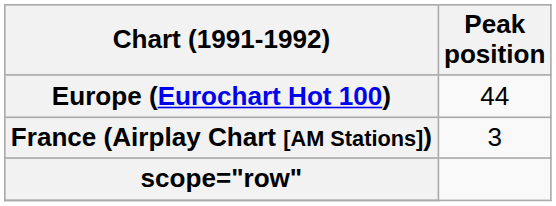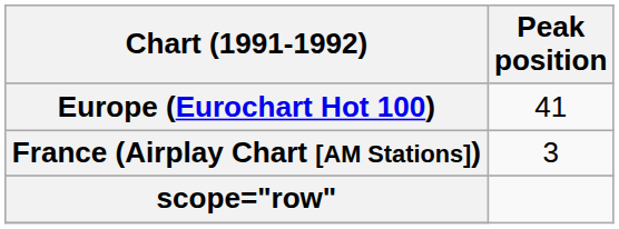Europe (Eurochart Hot 100) | Peak position: 44 -> 41
